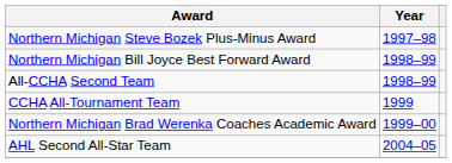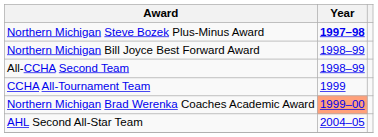Northern Michigan Steve Bozek Plus-Minus Award | Year: normal -> bold
Northern Michigan Brad Werenka Coaches Academic Award | Year: no background -> lightsalmon background
